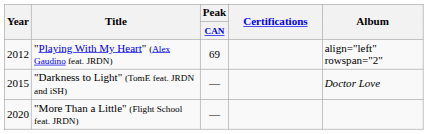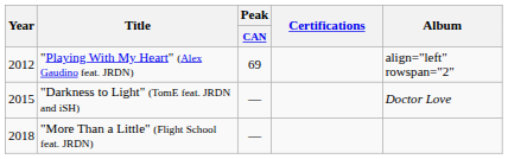"More Than a Little" (Flight School feat. JRDN) | Year: 2020 -> 2018
